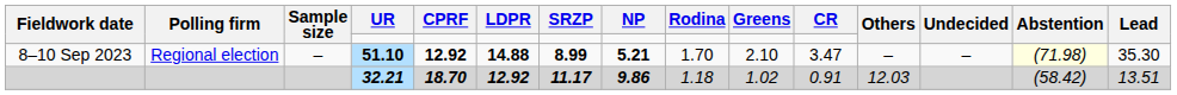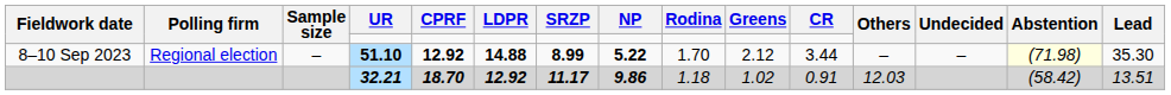8–10 Sep 2023 | NP: 5.21 -> 5.22
8–10 Sep 2023 | Greens: 2.10 -> 2.12
8–10 Sep 2023 | CR: 3.47 -> 3.44
